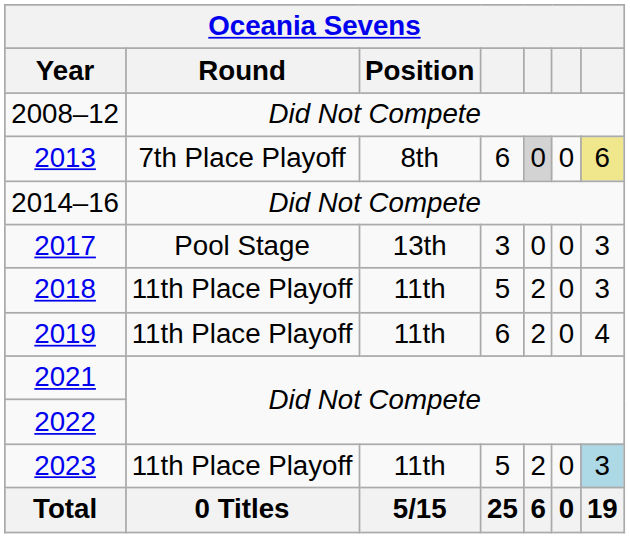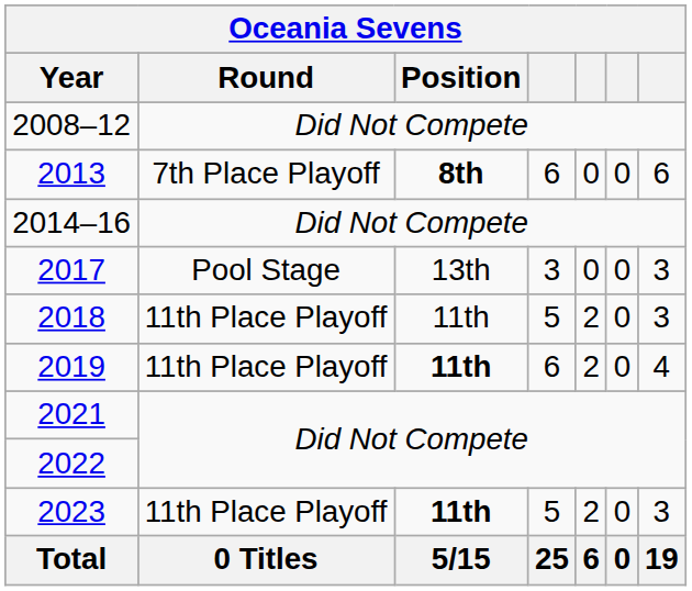2013 | Position: normal -> bold
2013 | column 5: lightgrey background -> no background
2013 | column 7: khaki background -> no background
2019 | Position: normal -> bold
2023 | Position: normal -> bold
2023 | column 7: lightblue background -> no background
